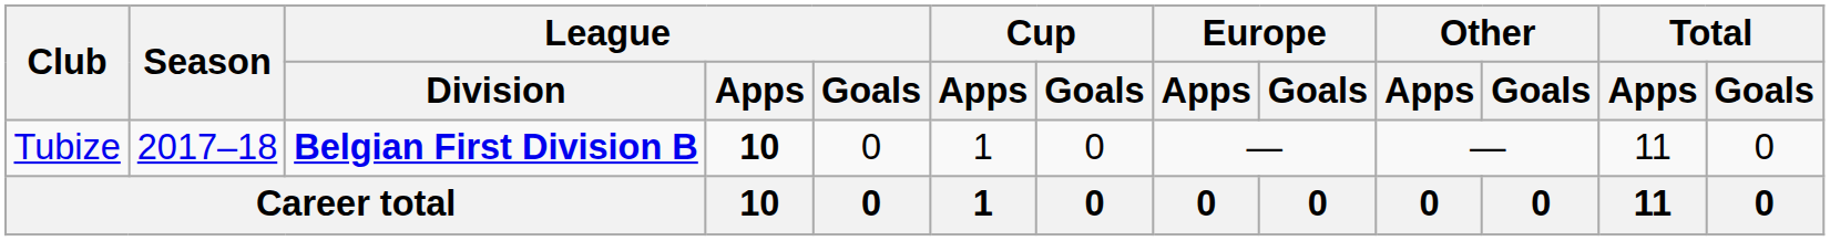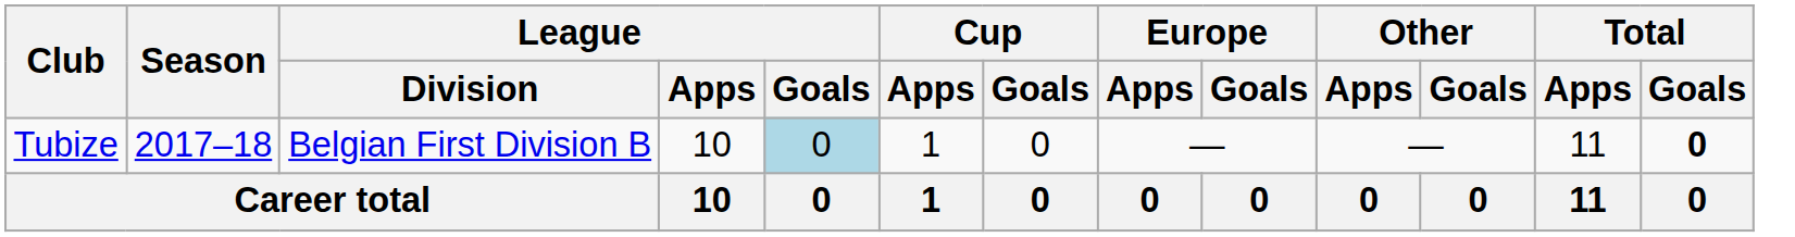Tubize | League / Division: bold -> normal
Tubize | League / Apps: bold -> normal
Tubize | League / Goals: no background -> lightblue background
Tubize | Total / Goals: normal -> bold
